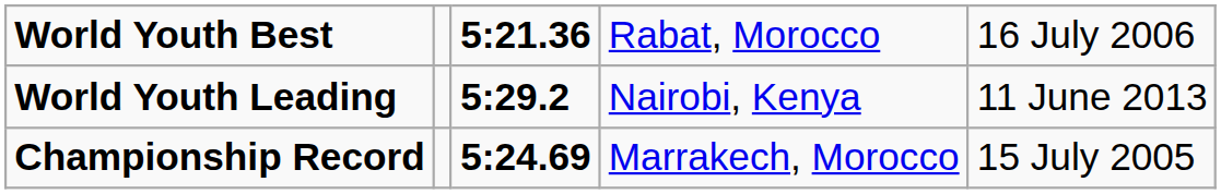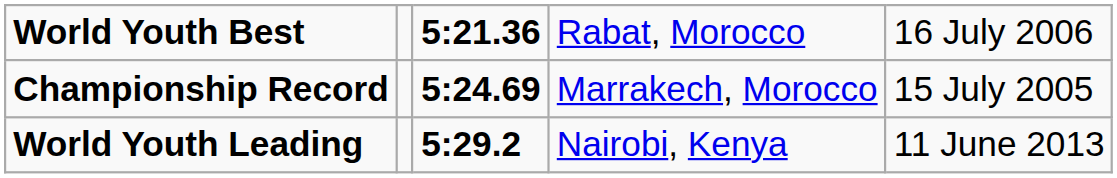rows swapped: Championship Record <-> World Youth Leading
